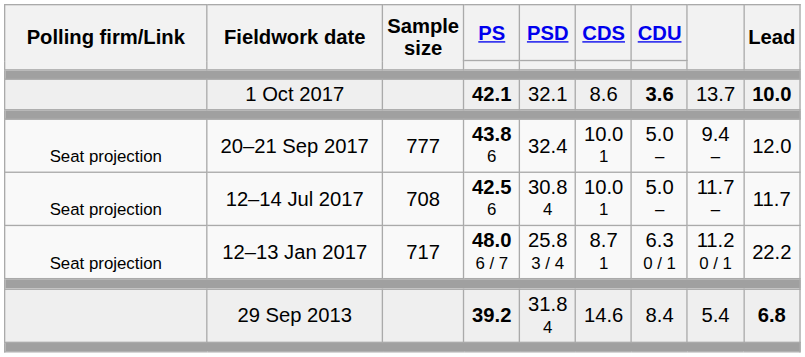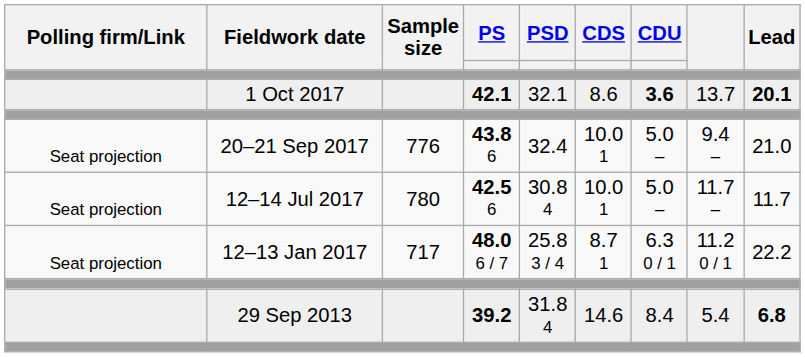1 Oct 2017 | Lead: 10.0 -> 20.1
20–21 Sep 2017 | Sample size: 777 -> 776
20–21 Sep 2017 | Lead: 12.0 -> 21.0
12–14 Jul 2017 | Sample size: 708 -> 780
